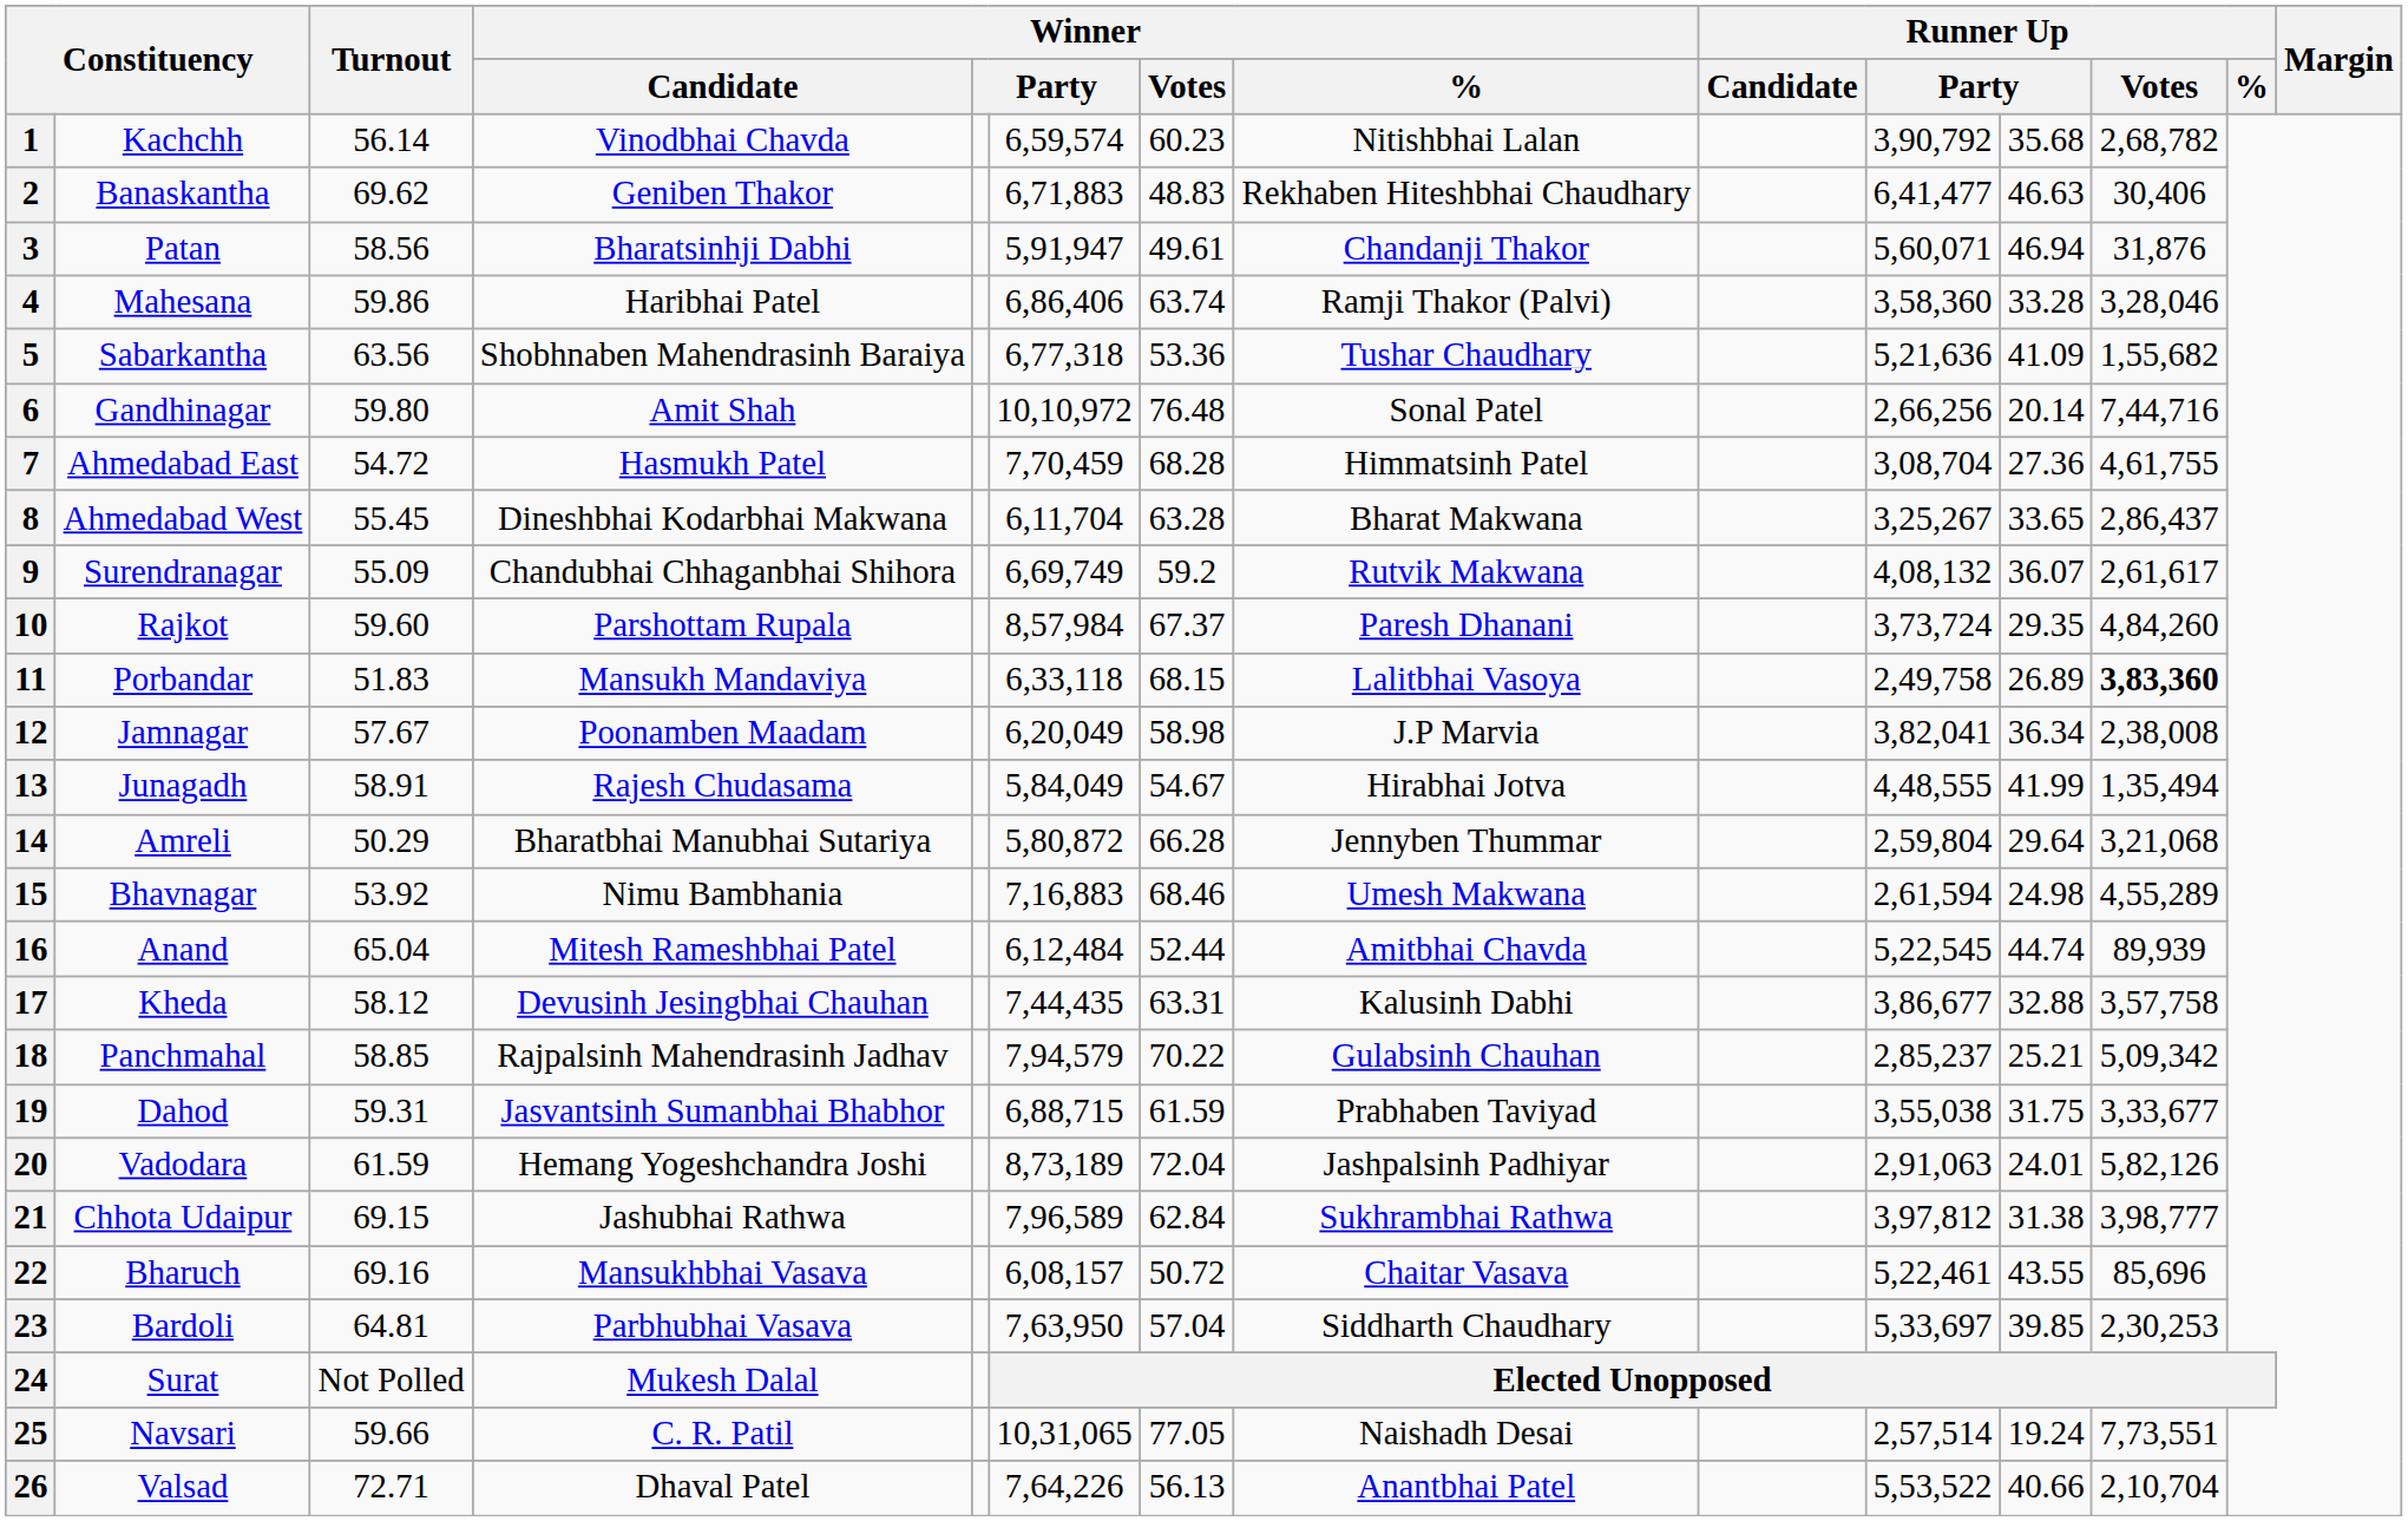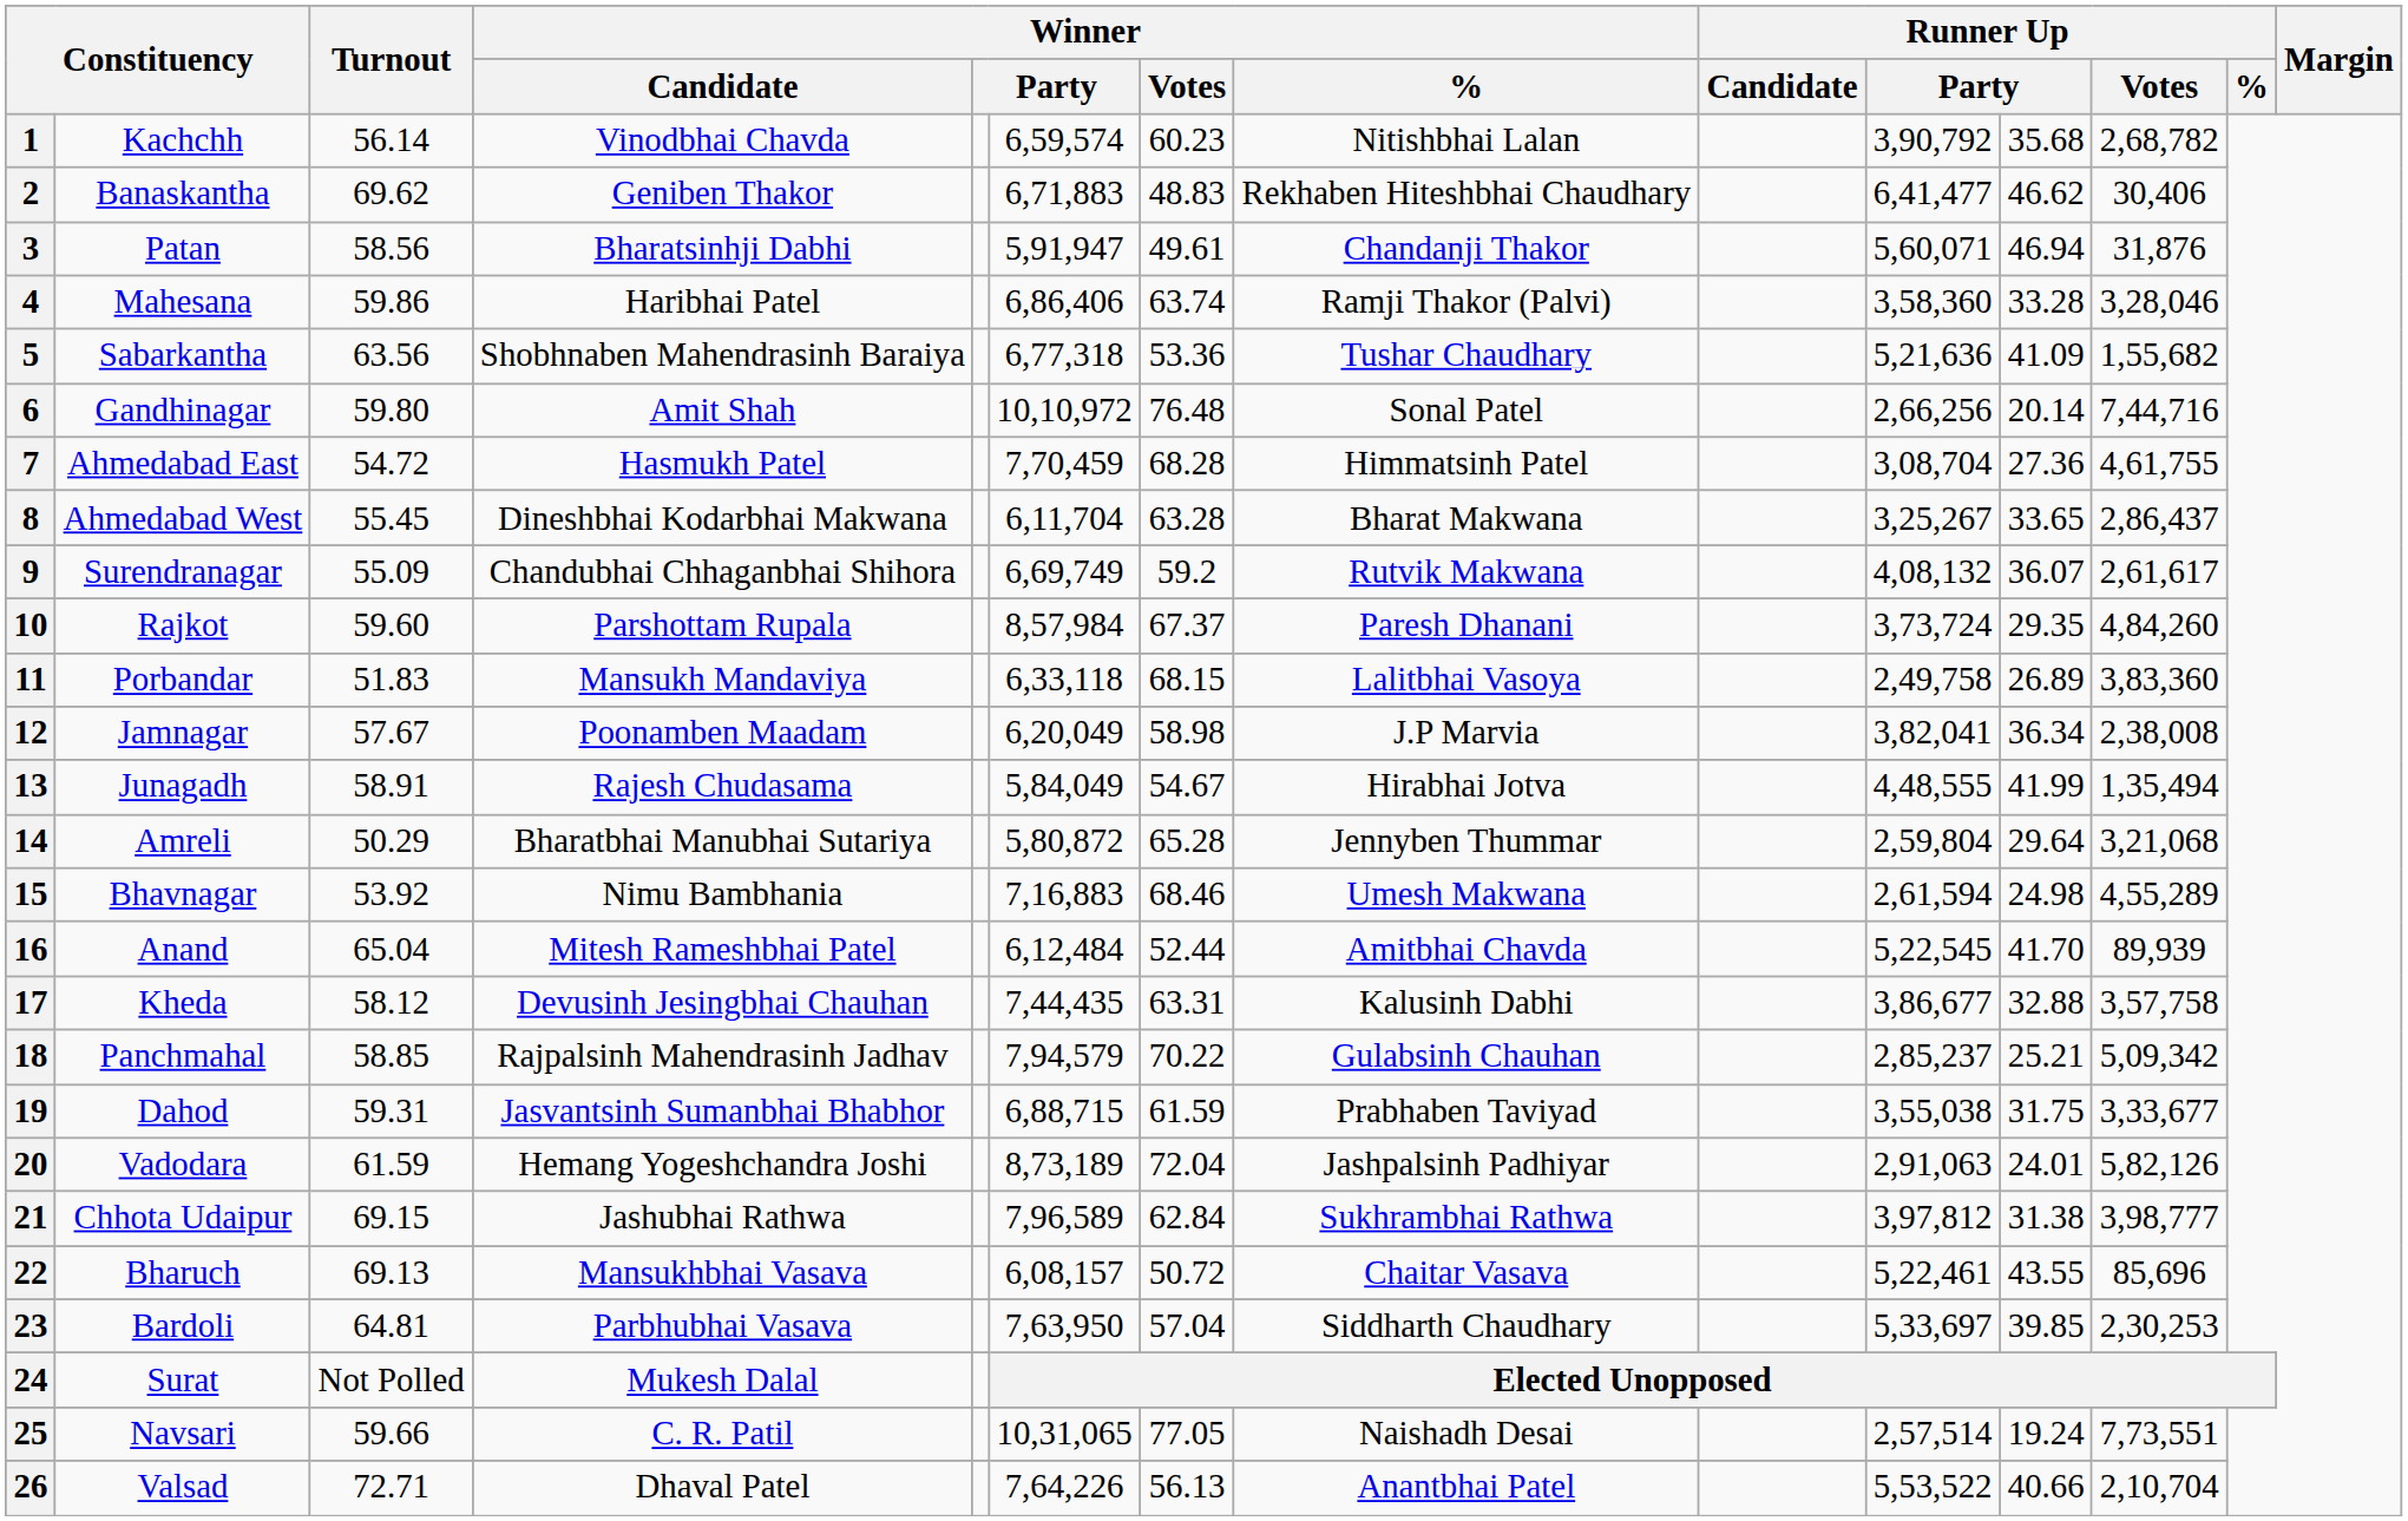2 | column 11: 46.63 -> 46.62
11 | Runner Up / Votes: bold -> normal
14 | Winner / Votes: 66.28 -> 65.28
16 | column 11: 44.74 -> 41.70
22 | Turnout: 69.16 -> 69.13
